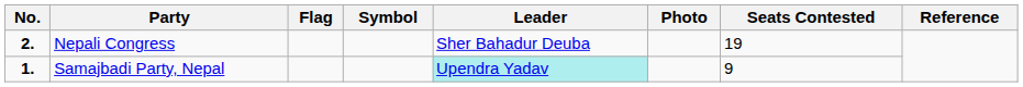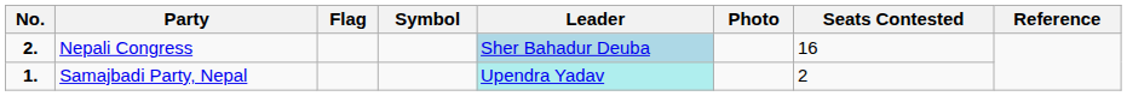Nepali Congress | Leader: no background -> lightblue background
Nepali Congress | Seats Contested: 19 -> 16
Samajbadi Party, Nepal | Seats Contested: 9 -> 2
